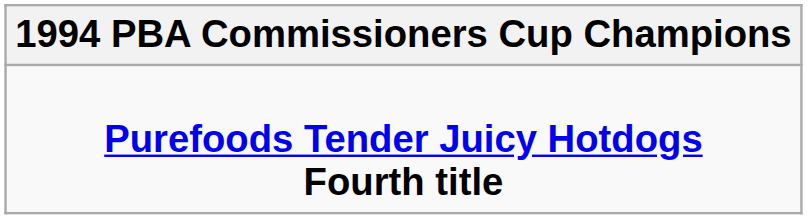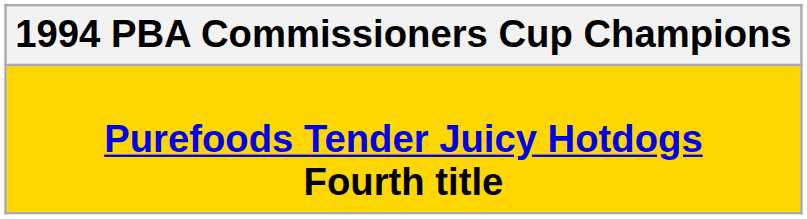row 2 | column 1: no background -> gold background
